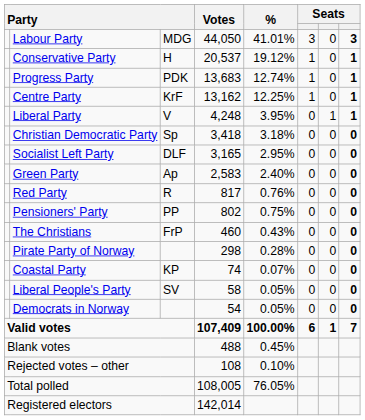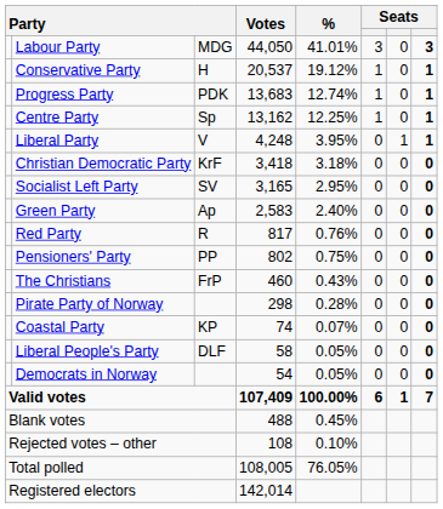Centre Party | column 3: KrF -> Sp
Christian Democratic Party | column 3: Sp -> KrF
Socialist Left Party | column 3: DLF -> SV
Liberal People's Party | column 3: SV -> DLF
